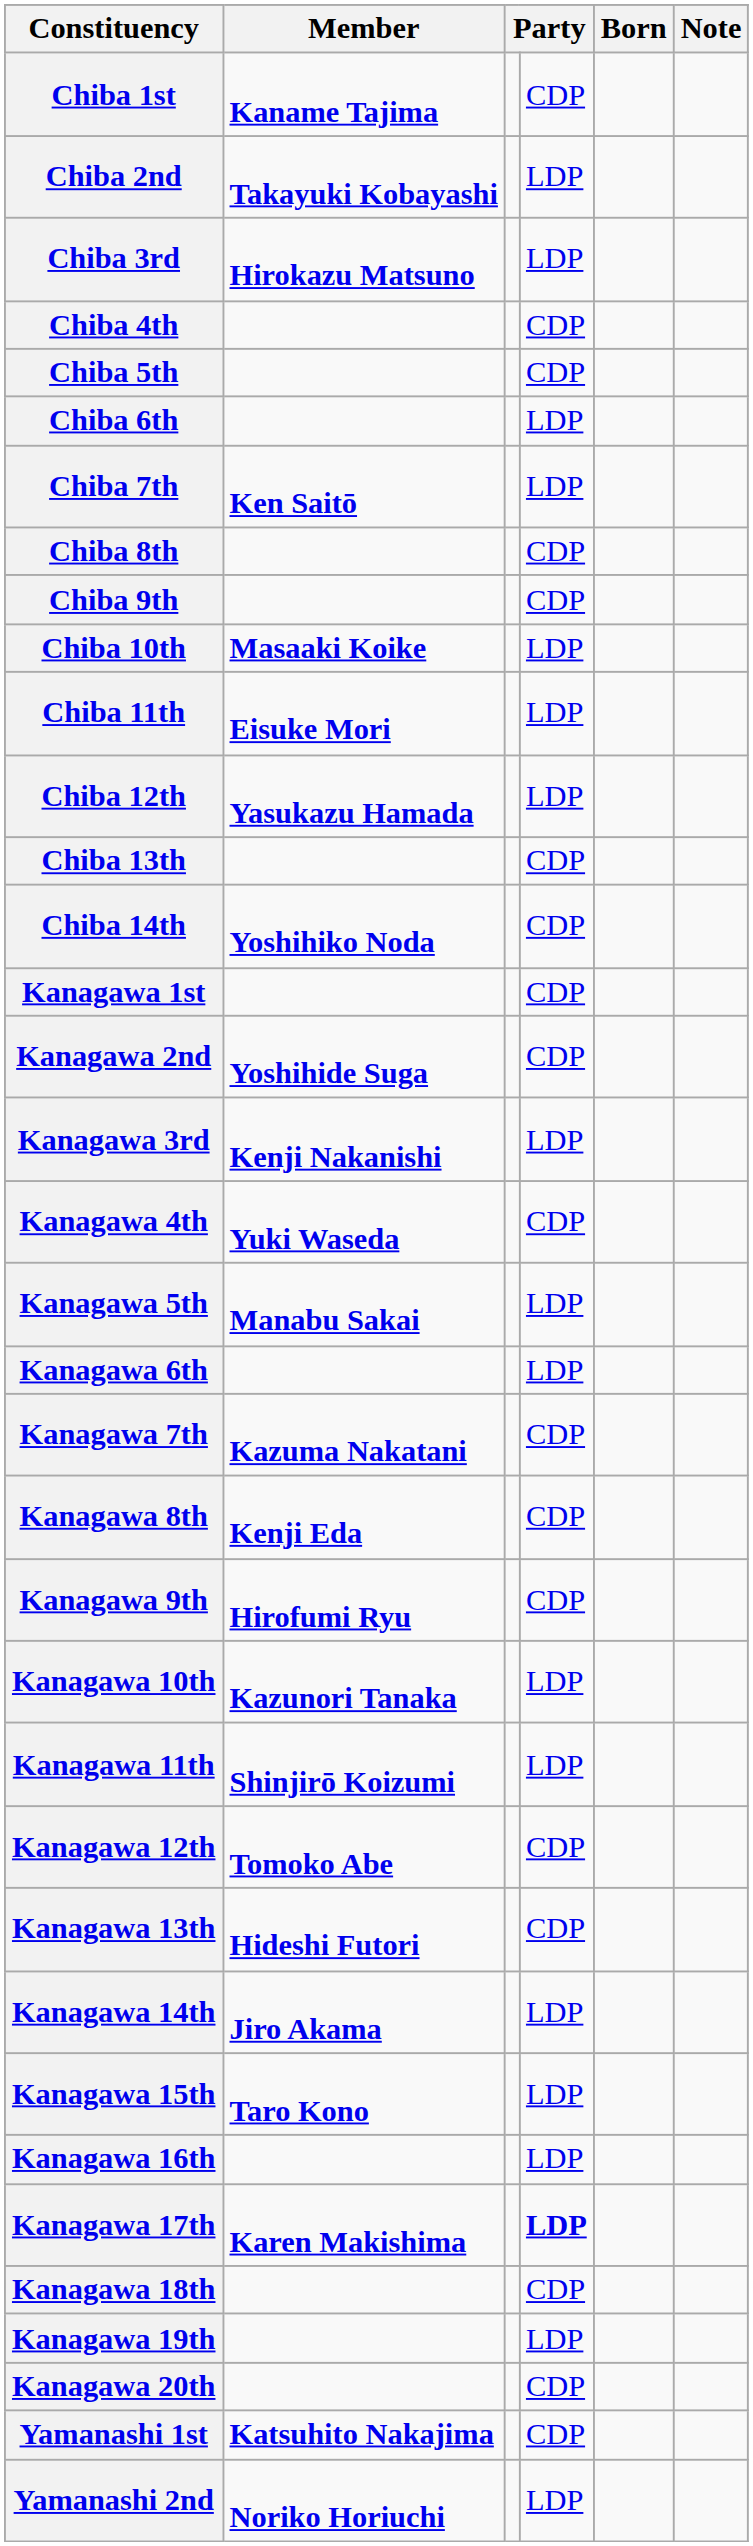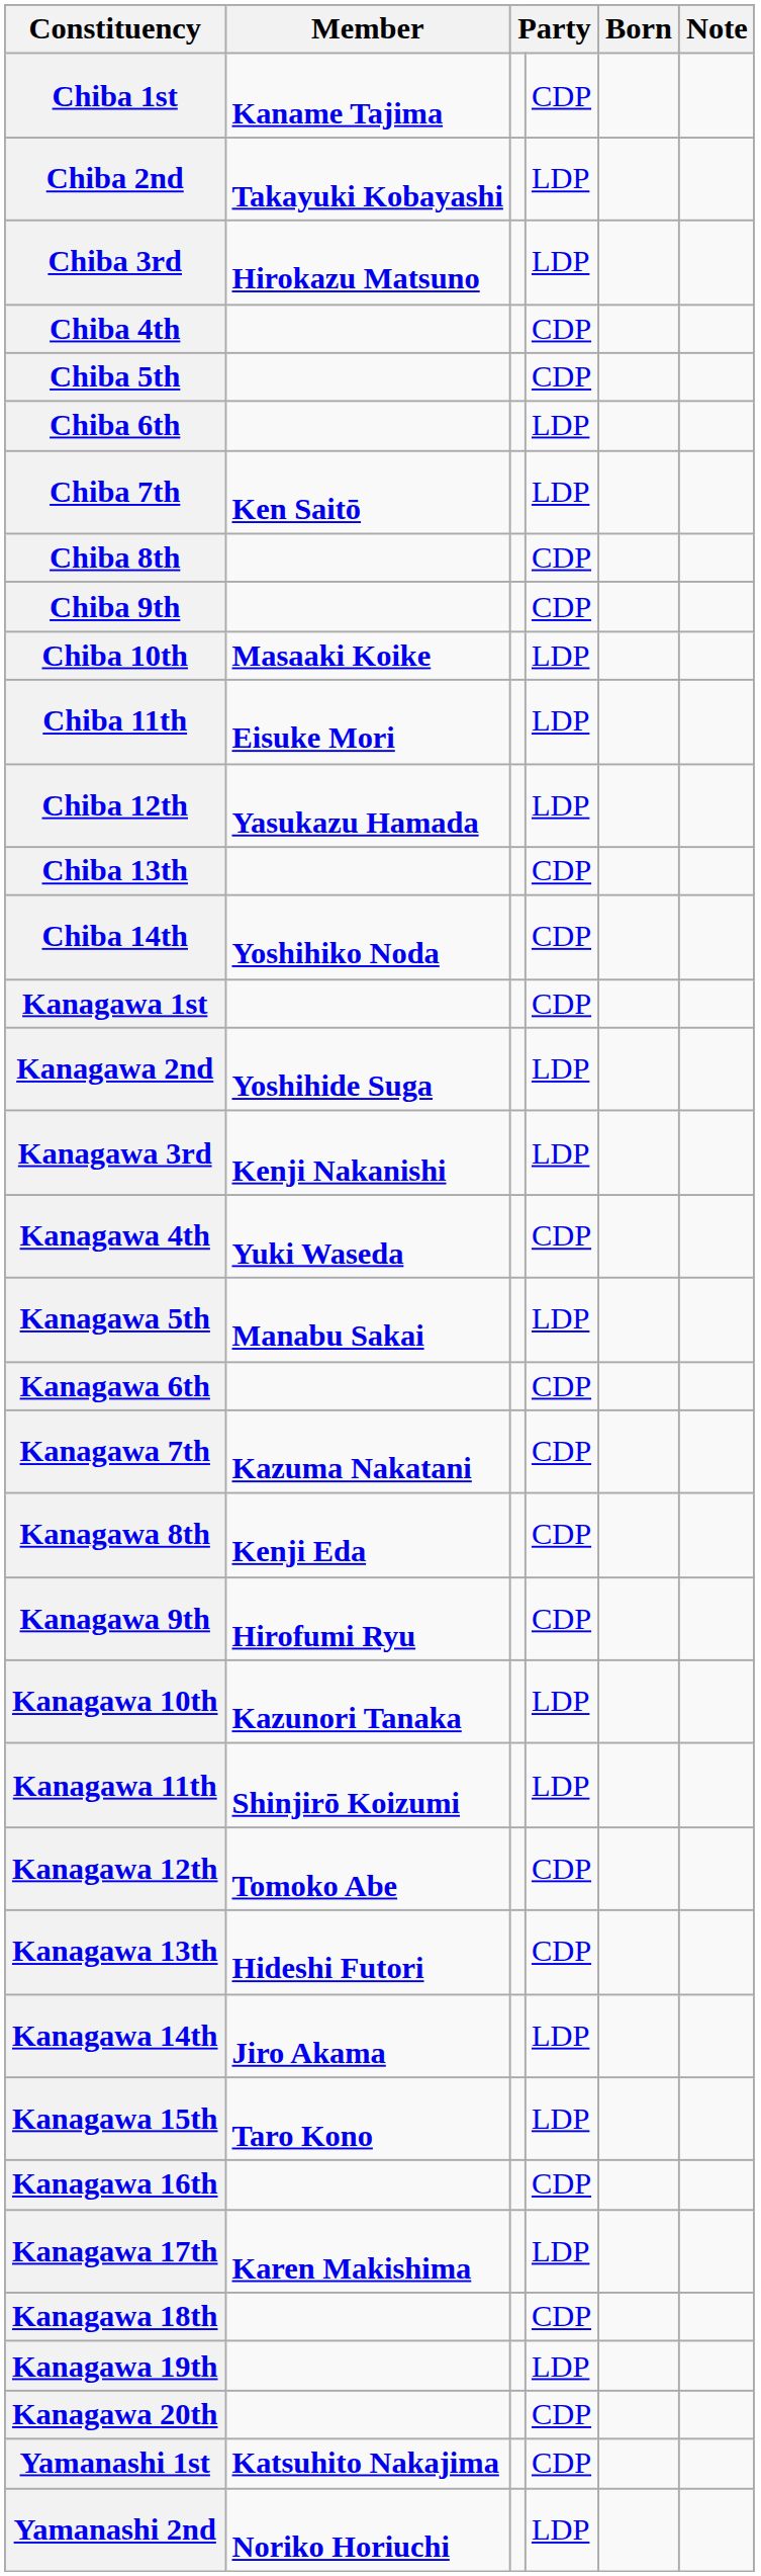Kanagawa 2nd | column 4: CDP -> LDP
Kanagawa 6th | column 4: LDP -> CDP
Kanagawa 16th | column 4: LDP -> CDP
Kanagawa 17th | column 4: bold -> normal
